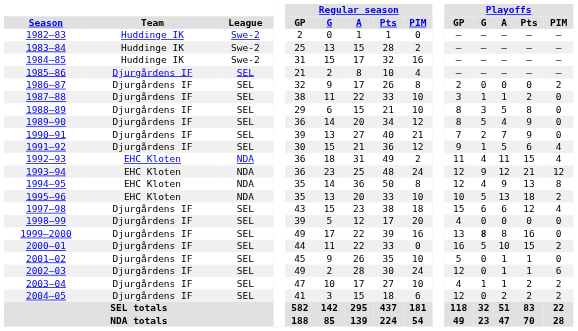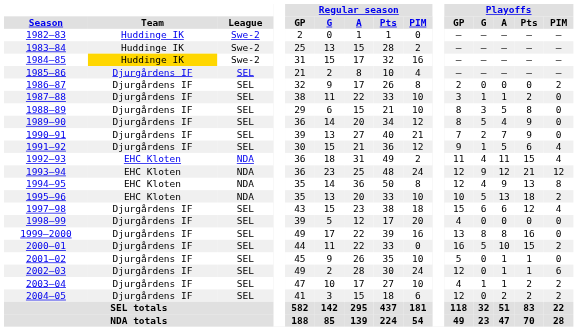1984–85 | Team: no background -> gold background
1999–2000 | Playoffs / G: bold -> normal
